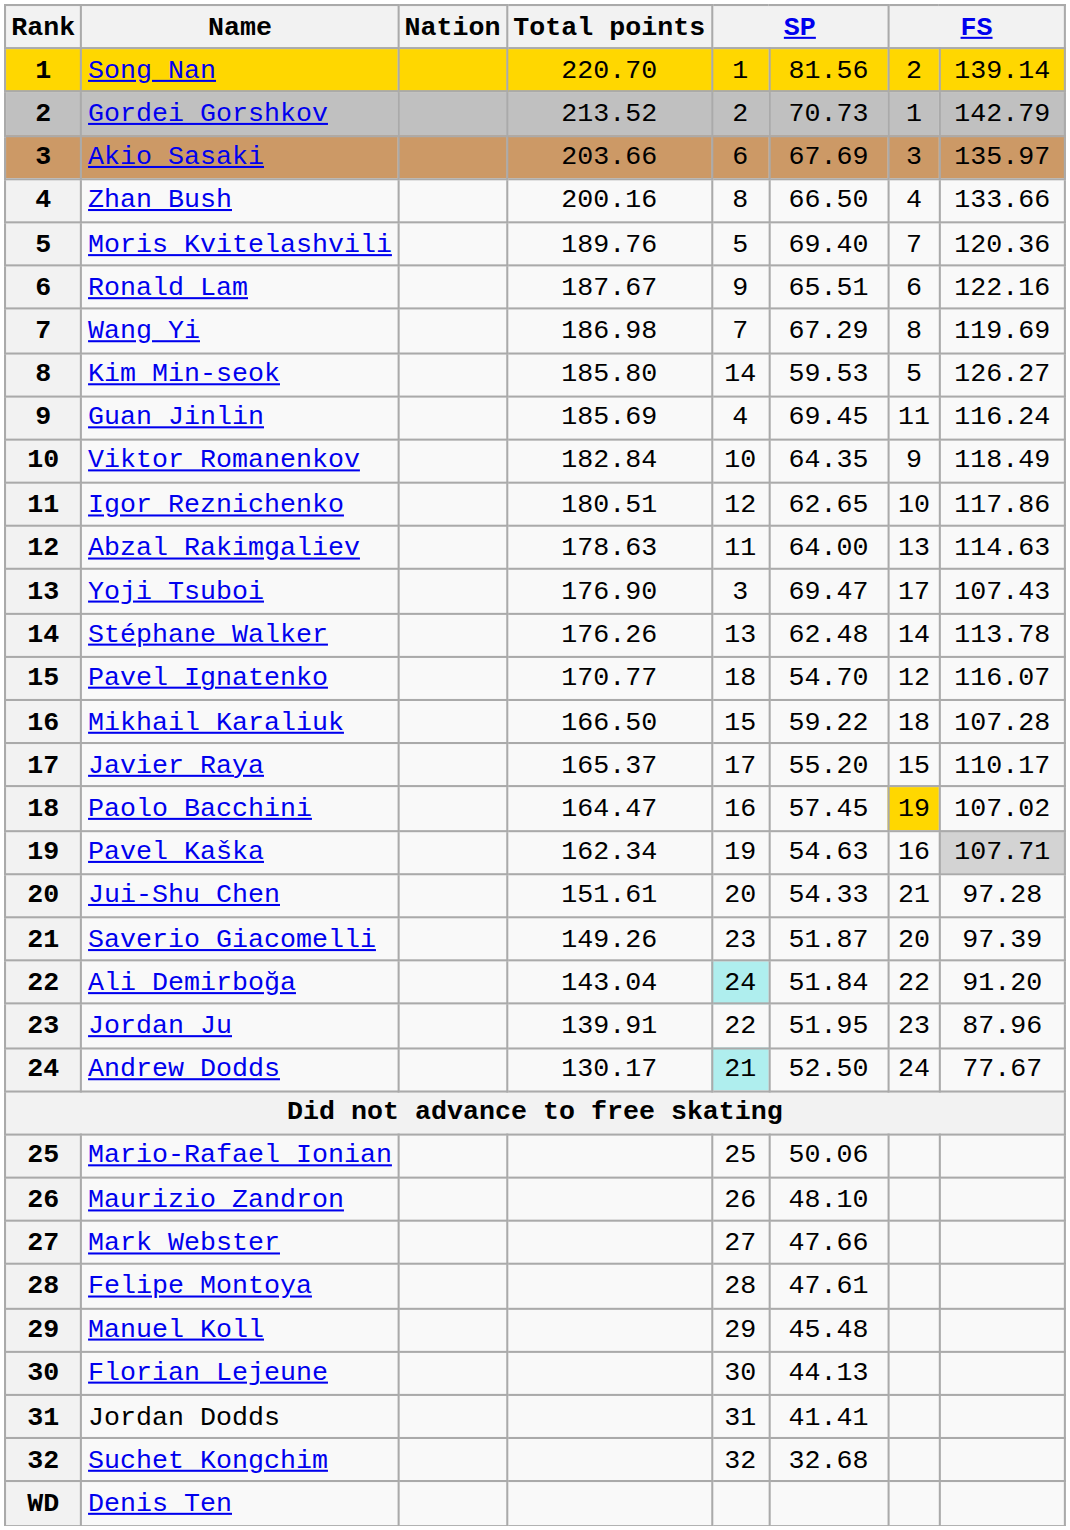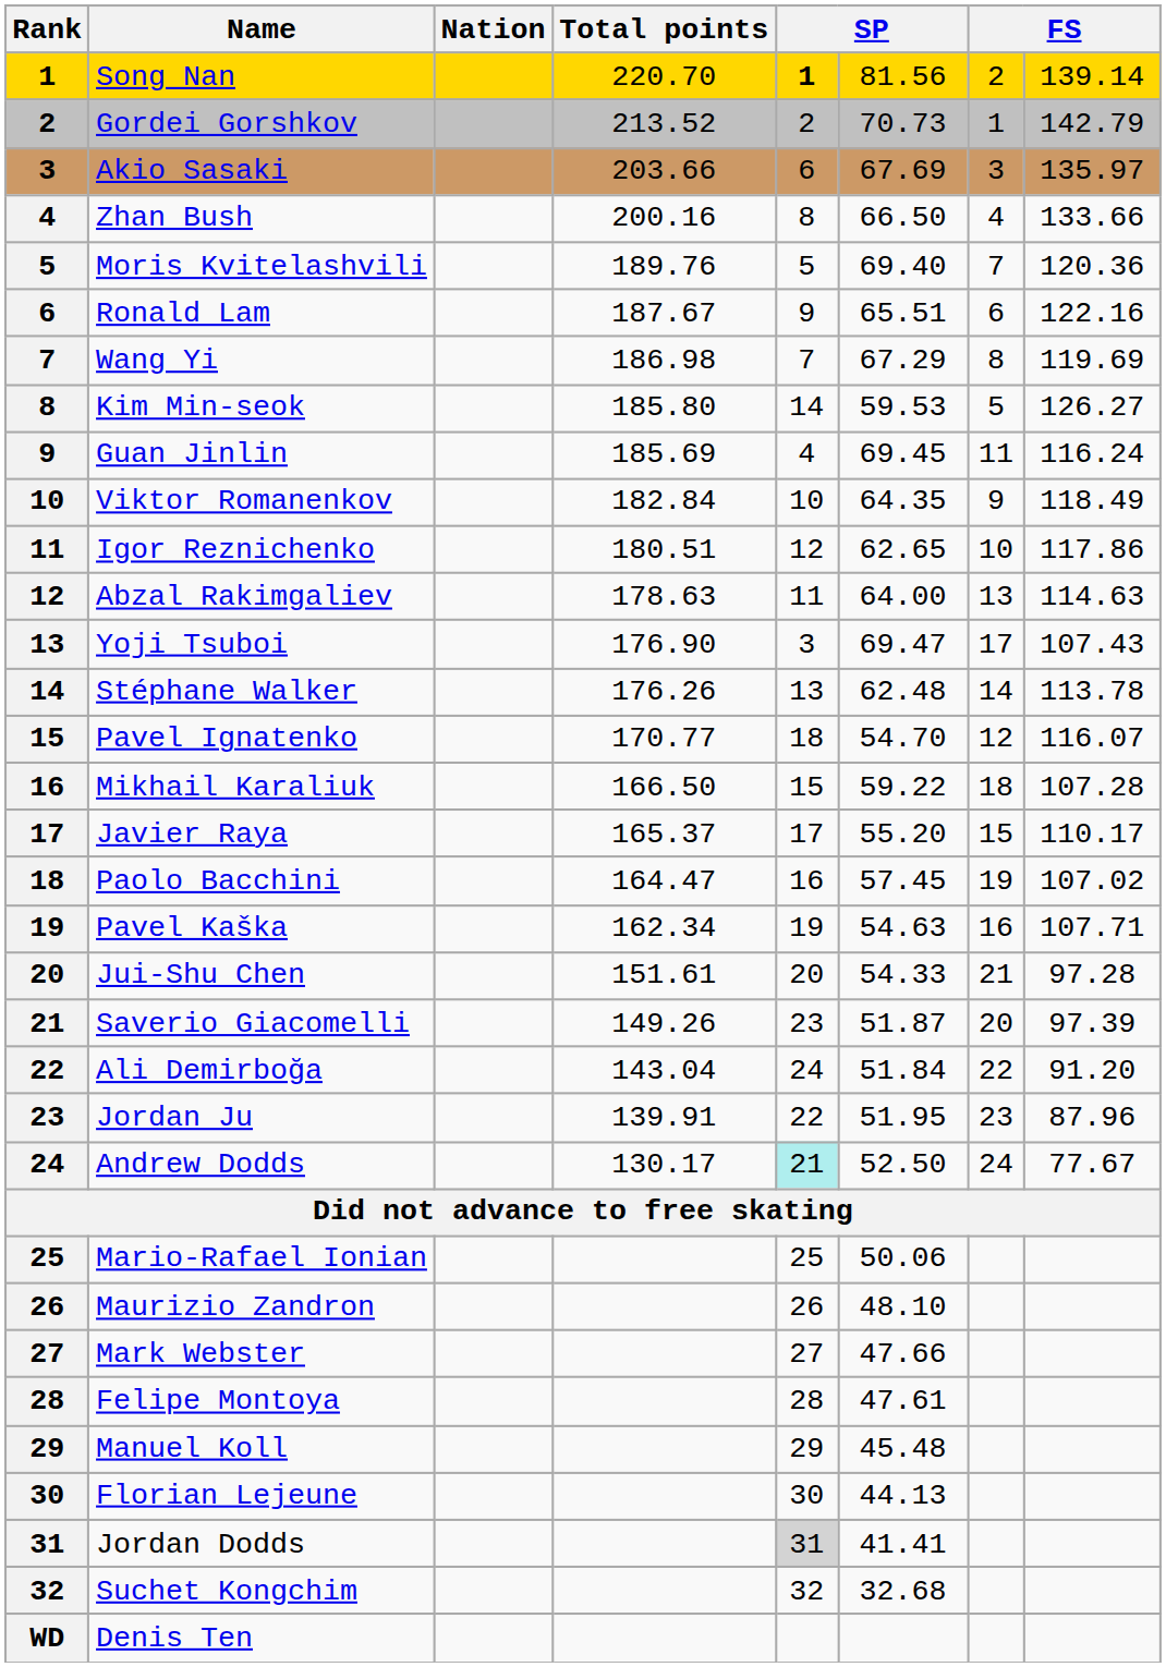Song Nan | column 5: normal -> bold
Paolo Bacchini | column 7: gold background -> no background
Pavel Kaška | column 8: lightgrey background -> no background
Ali Demirboğa | column 5: paleturquoise background -> no background
Jordan Dodds | column 5: no background -> lightgrey background
